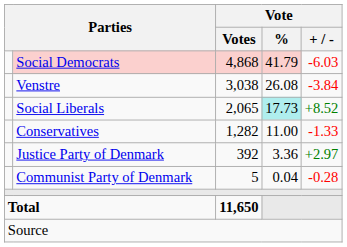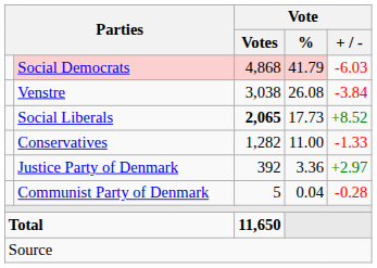Social Liberals | Vote / Votes: normal -> bold
Social Liberals | Vote / %: paleturquoise background -> no background
